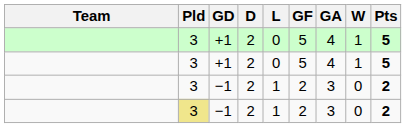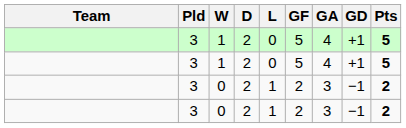columns swapped: W <-> GD
row 5 | Pld: khaki background -> no background
